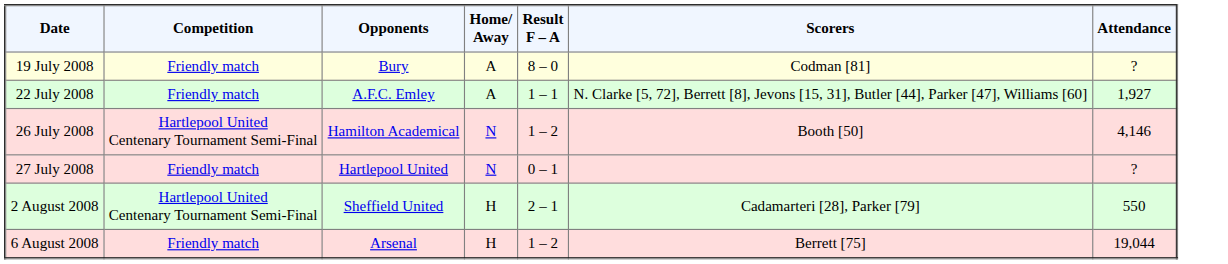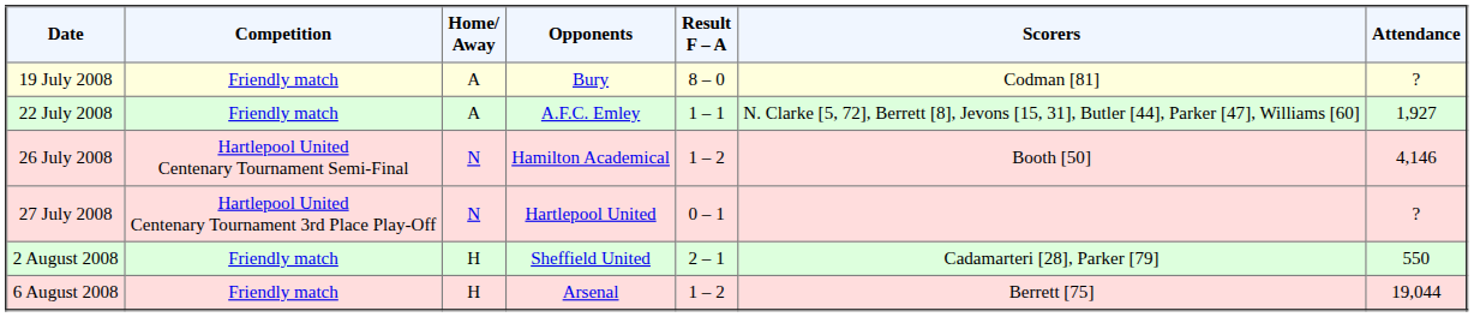columns swapped: Opponents <-> Home/ Away
27 July 2008 | Competition: Friendly match -> Hartlepool United Centenary Tournament 3rd Place Play-Off
2 August 2008 | Competition: Hartlepool United Centenary Tournament Semi-Final -> Friendly match
